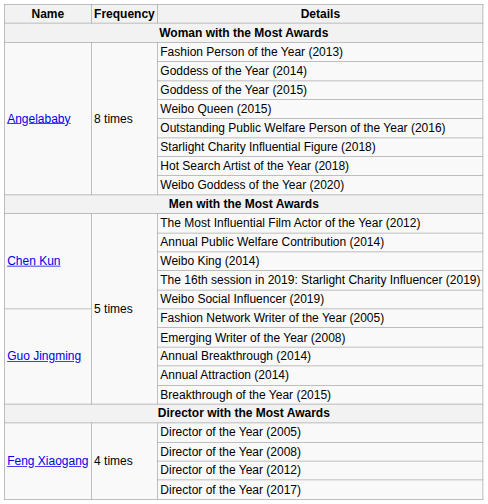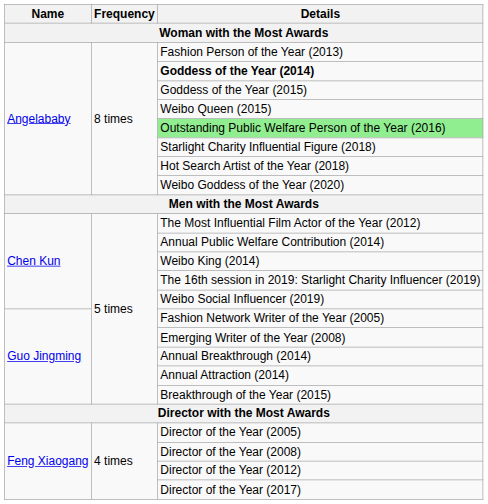Goddess of the Year (2014) | Details: normal -> bold
Outstanding Public Welfare Person of the Year (2016) | Details: no background -> lightgreen background
